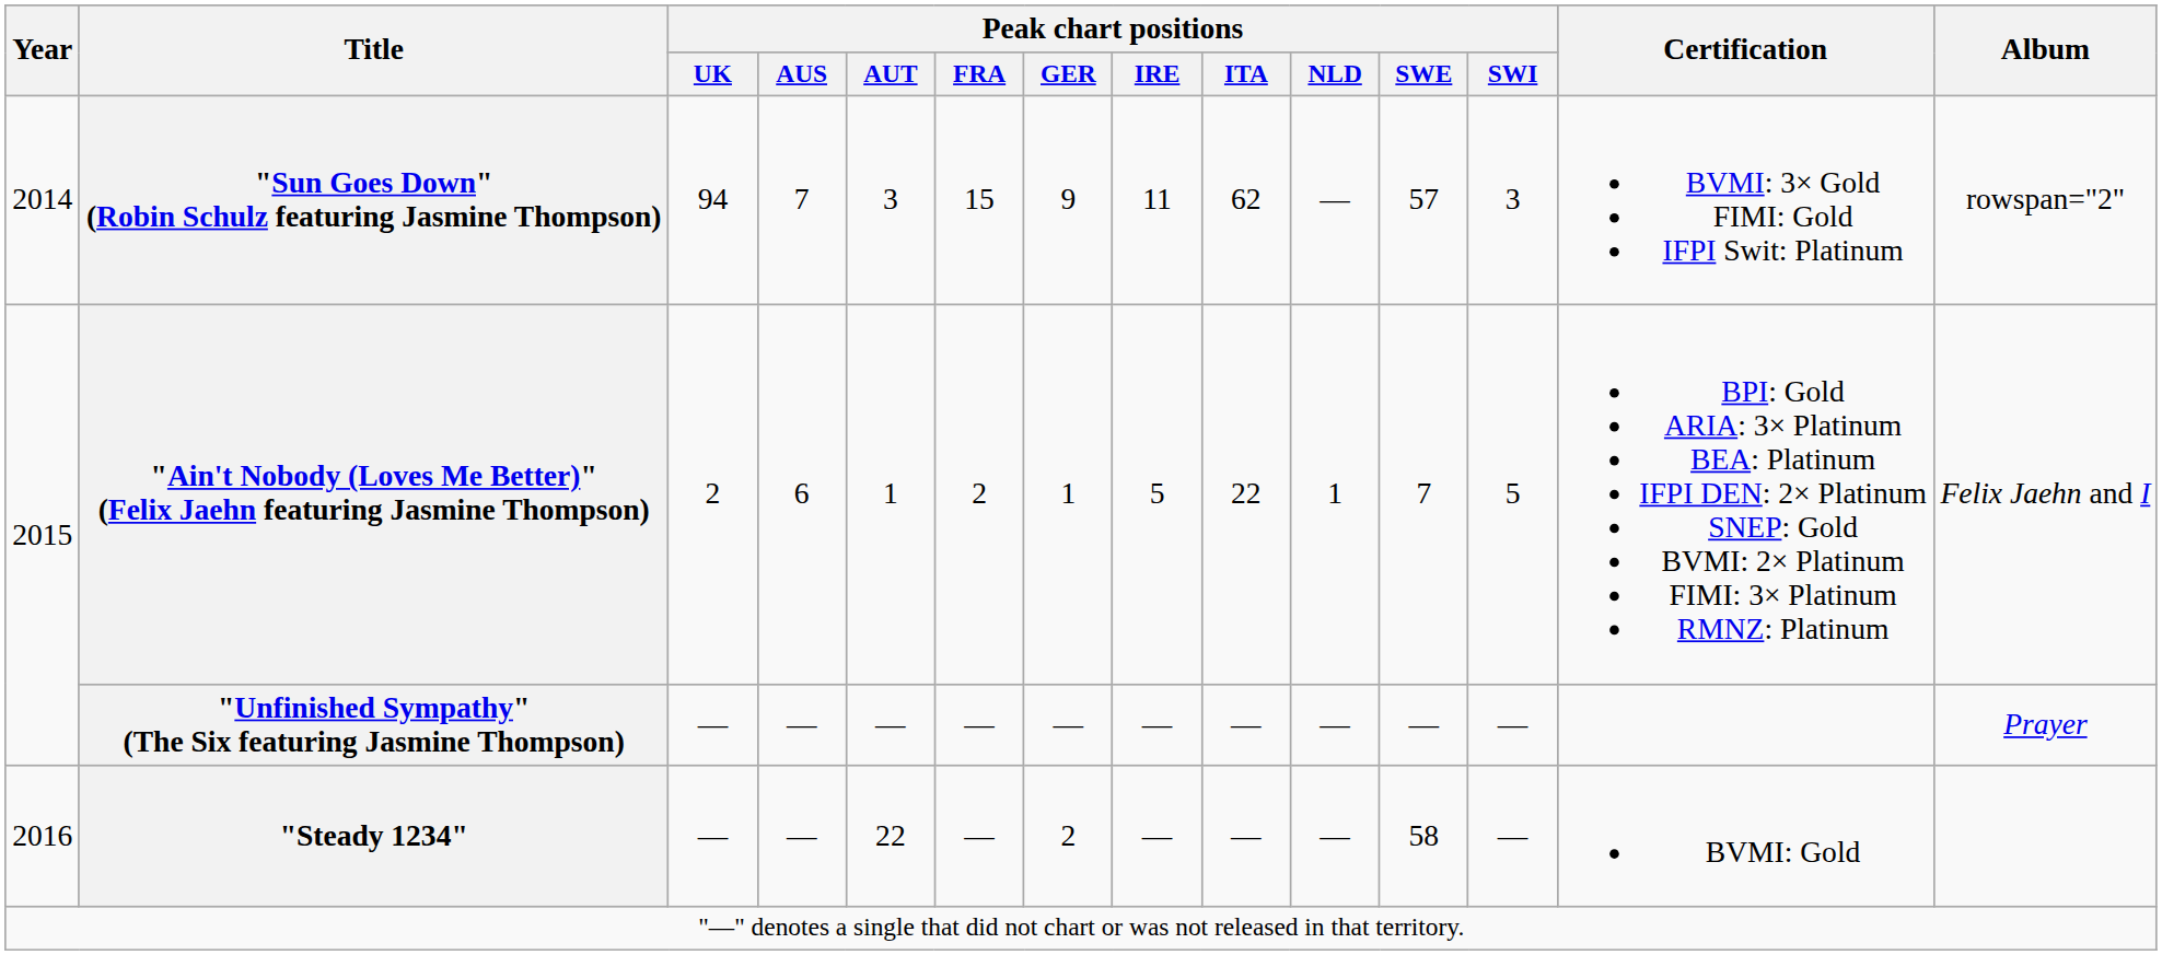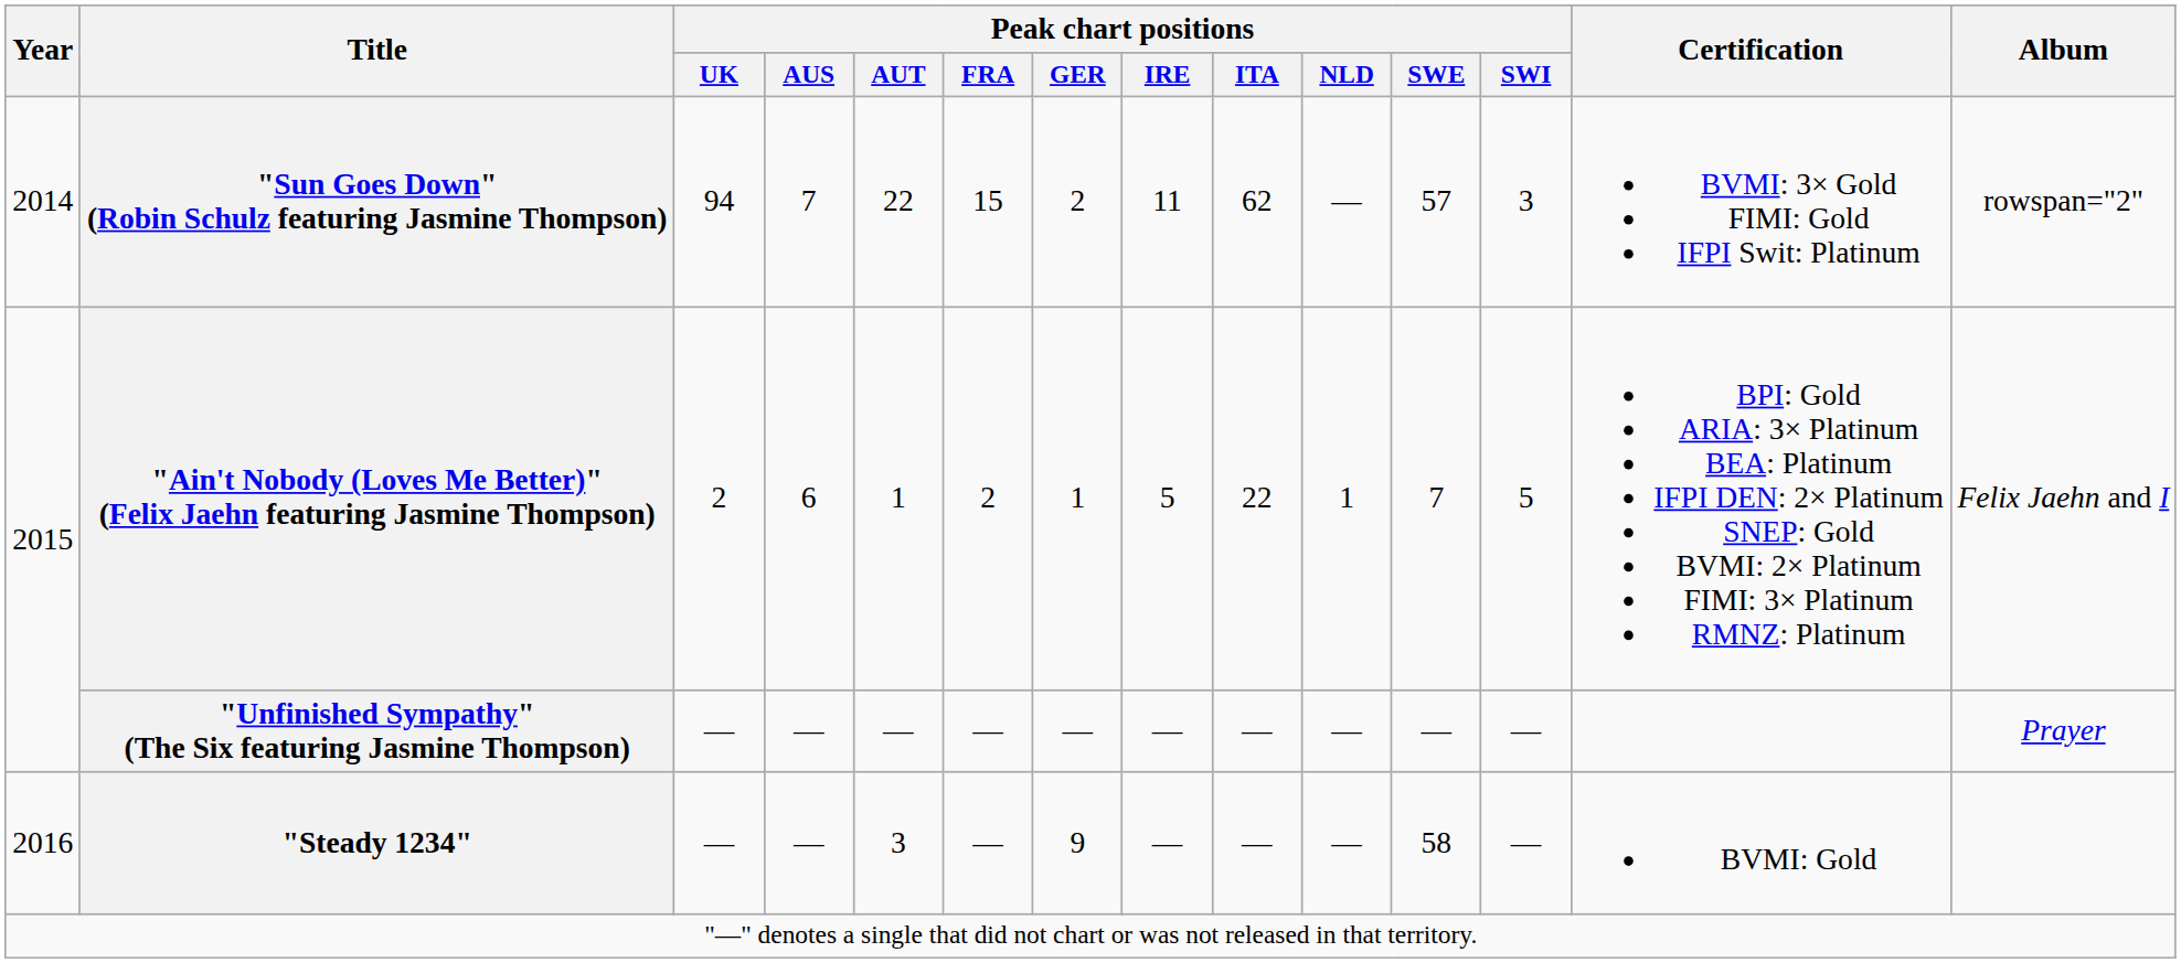"Sun Goes Down" (Robin Schulz featuring Jasmine Thompson) | Peak chart positions / AUT: 3 -> 22
"Sun Goes Down" (Robin Schulz featuring Jasmine Thompson) | Peak chart positions / GER: 9 -> 2
"Steady 1234" | Peak chart positions / AUT: 22 -> 3
"Steady 1234" | Peak chart positions / GER: 2 -> 9
